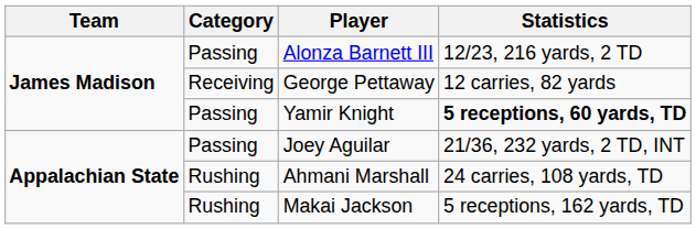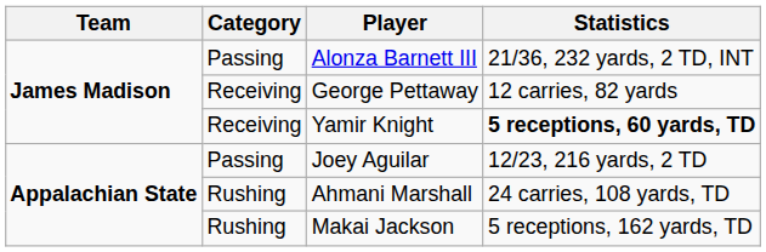Alonza Barnett III | Statistics: 12/23, 216 yards, 2 TD -> 21/36, 232 yards, 2 TD, INT
Yamir Knight | Category: Passing -> Receiving
Joey Aguilar | Statistics: 21/36, 232 yards, 2 TD, INT -> 12/23, 216 yards, 2 TD
